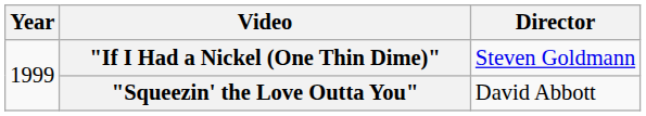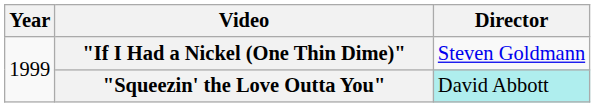"Squeezin' the Love Outta You" | Director: no background -> paleturquoise background
